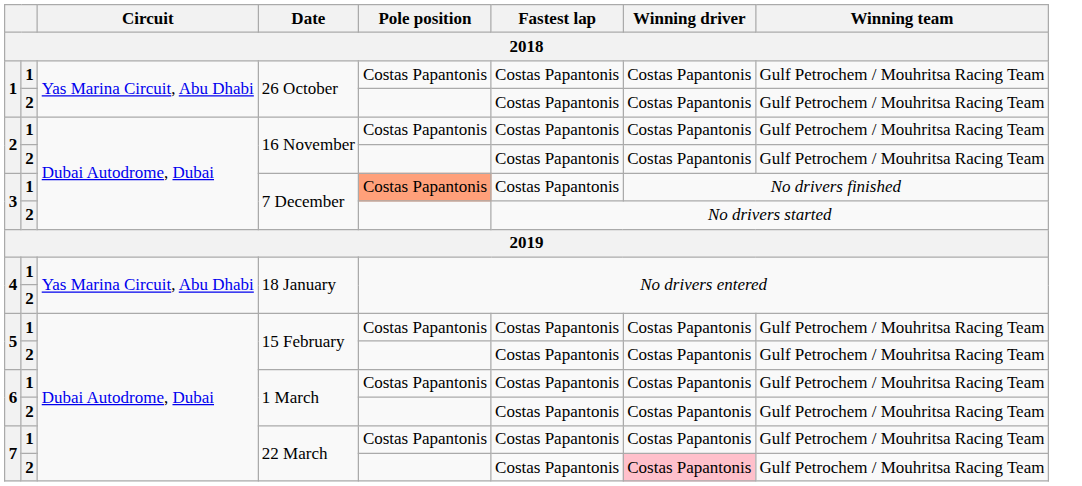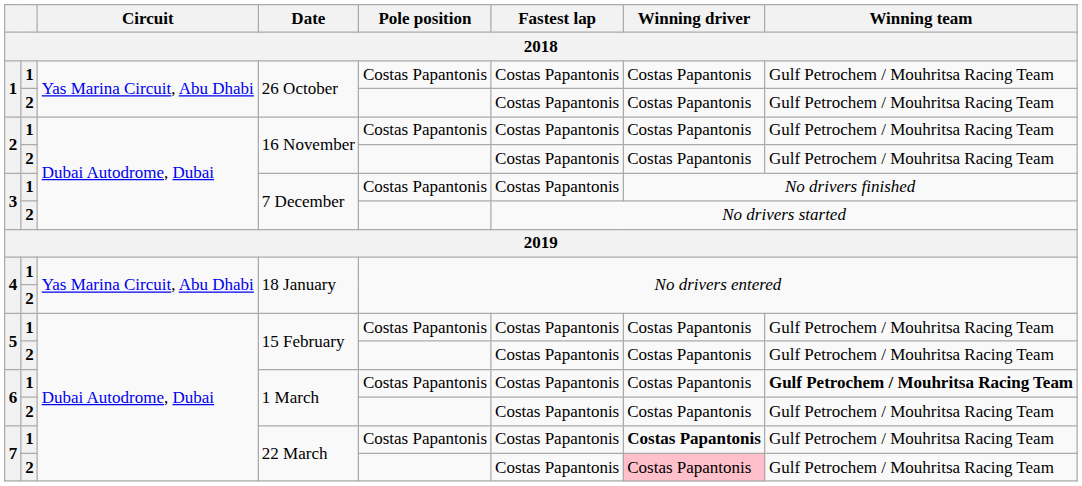3 / 1 | Pole position: lightsalmon background -> no background
6 / 1 | Winning team: normal -> bold
7 / 1 | Winning driver: normal -> bold
